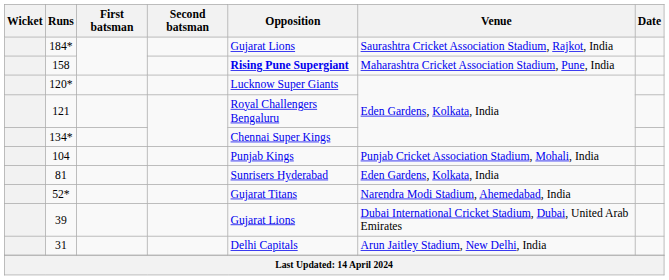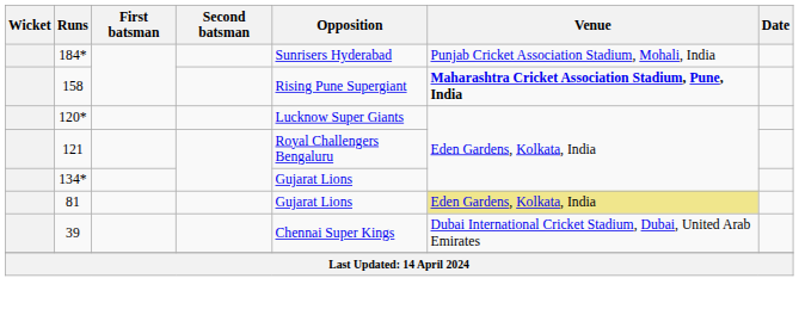184* | Opposition: Gujarat Lions -> Sunrisers Hyderabad
184* | Venue: Saurashtra Cricket Association Stadium, Rajkot, India -> Punjab Cricket Association Stadium, Mohali, India
158 | Opposition: bold -> normal
158 | Venue: normal -> bold
134* | Opposition: Chennai Super Kings -> Gujarat Lions
- row: 104 | Punjab Kings | Punjab Cricket Association Stadium, Mohali, India
81 | Opposition: Sunrisers Hyderabad -> Gujarat Lions
81 | Venue: no background -> khaki background
- row: 52* | Gujarat Titans | Narendra Modi Stadium, Ahemedabad, India
39 | Opposition: Gujarat Lions -> Chennai Super Kings
- row: 31 | Delhi Capitals | Arun Jaitley Stadium, New Delhi, India
